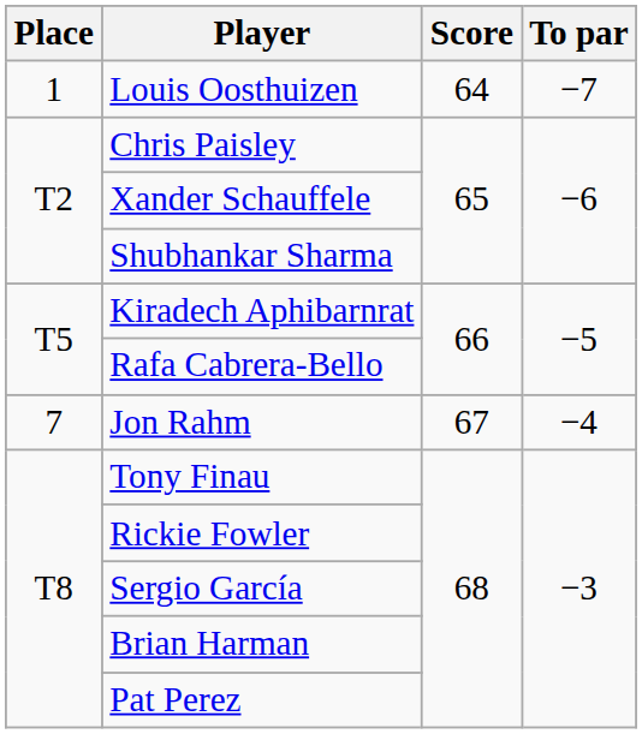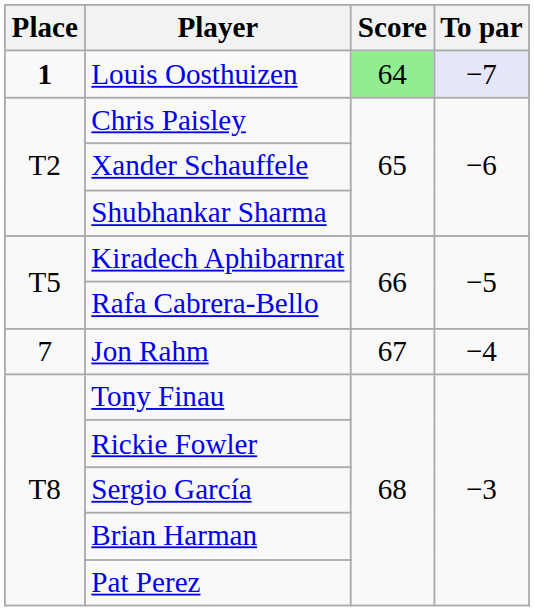Louis Oosthuizen | Place: normal -> bold
Louis Oosthuizen | Score: no background -> lightgreen background
Louis Oosthuizen | To par: no background -> lavender background
